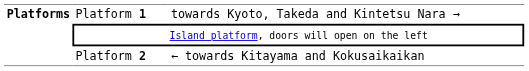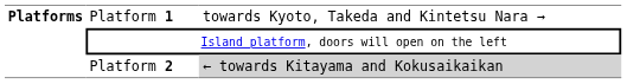Platform 2 | column 3: no background -> lightgrey background
